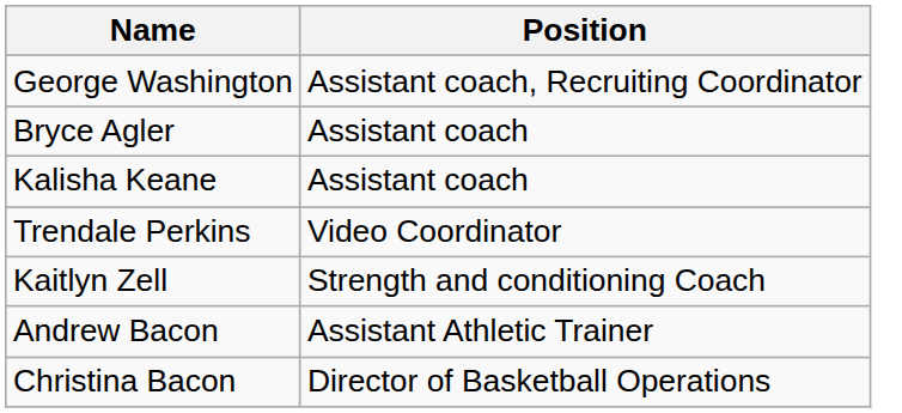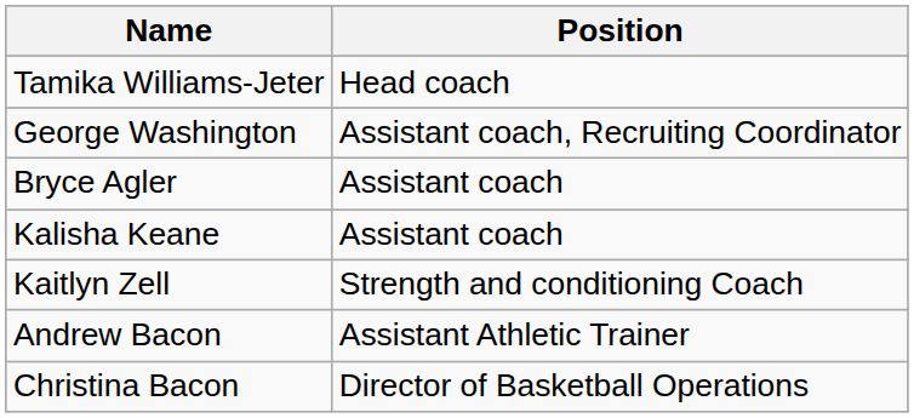+ row: Tamika Williams-Jeter | Head coach
- row: Trendale Perkins | Video Coordinator
